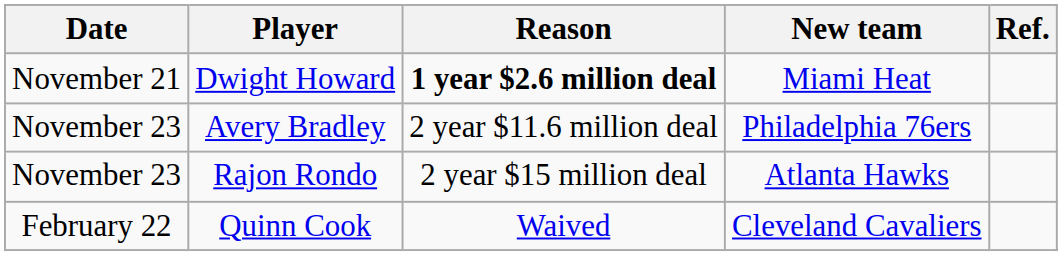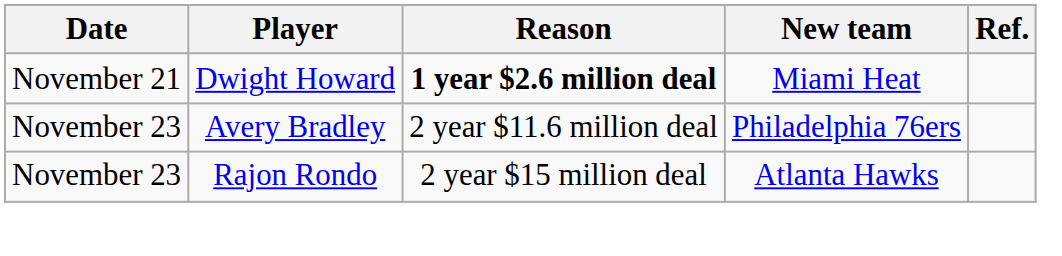- row: February 22 | Quinn Cook | Waived | Cleveland Cavaliers
